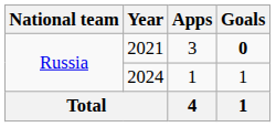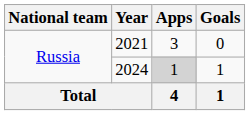2021 | Goals: bold -> normal
2024 | Apps: no background -> lightgrey background
